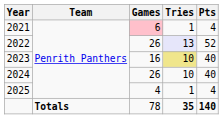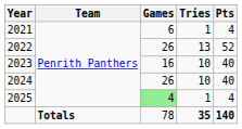2021 | Games: pink background -> no background
2022 | Tries: lavender background -> no background
2023 | Tries: khaki background -> no background
2025 | Games: no background -> lightgreen background
